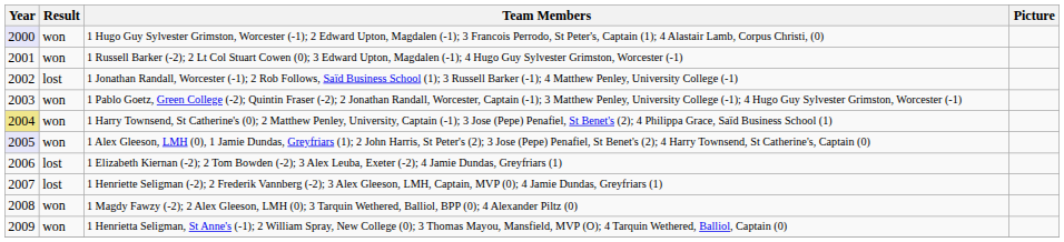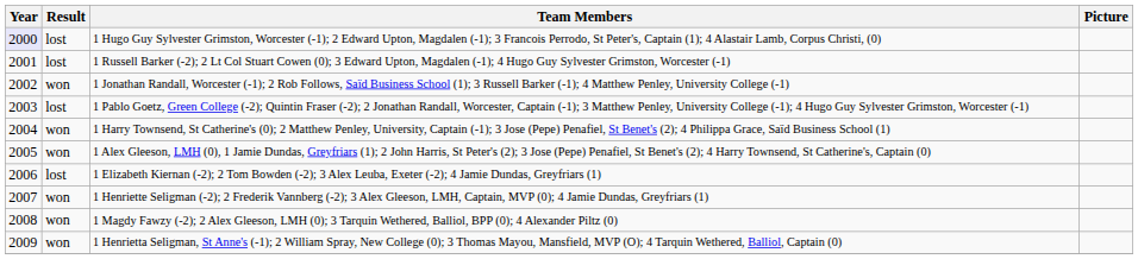row 2 | Result: won -> lost
row 3 | Result: won -> lost
row 4 | Result: lost -> won
row 5 | Result: won -> lost
row 6 | Year: khaki background -> no background
row 7 | Year: lavender background -> no background
row 9 | Result: lost -> won
